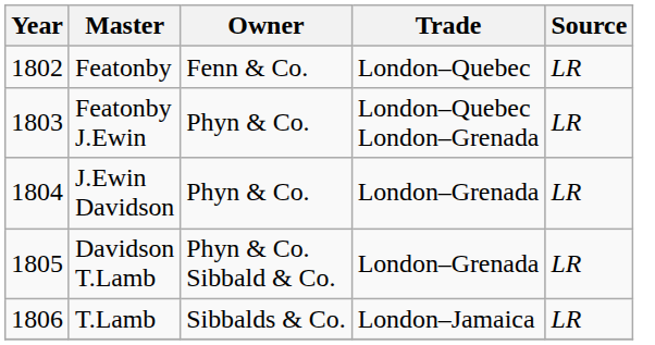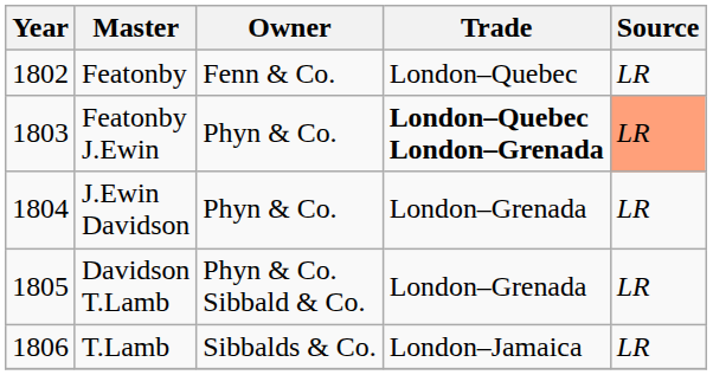Featonby J.Ewin | Trade: normal -> bold
Featonby J.Ewin | Source: no background -> lightsalmon background
